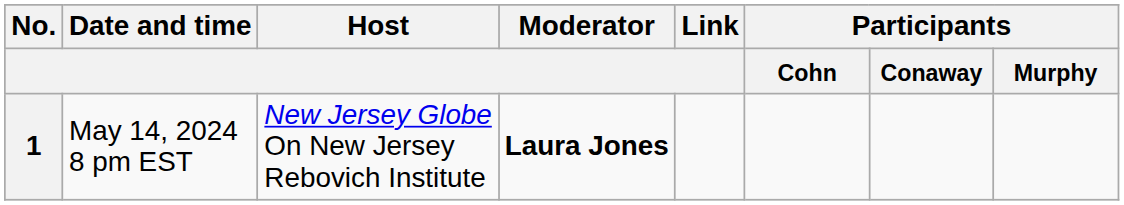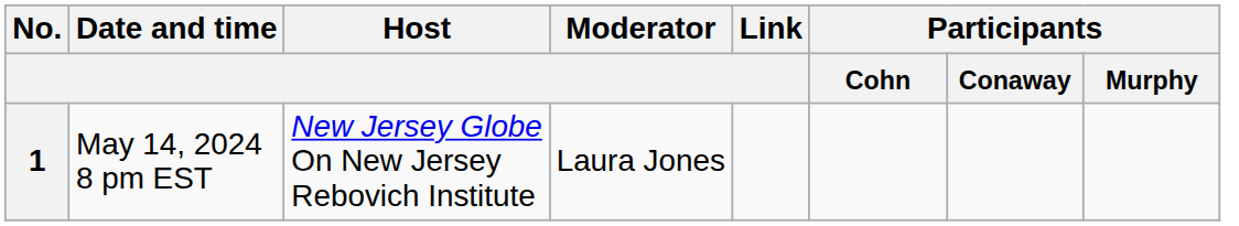1 | Moderator: bold -> normal
